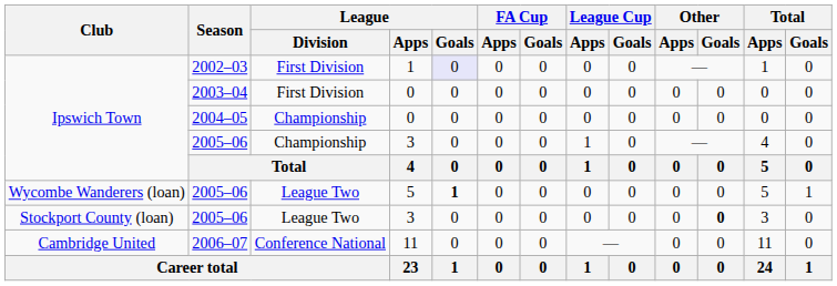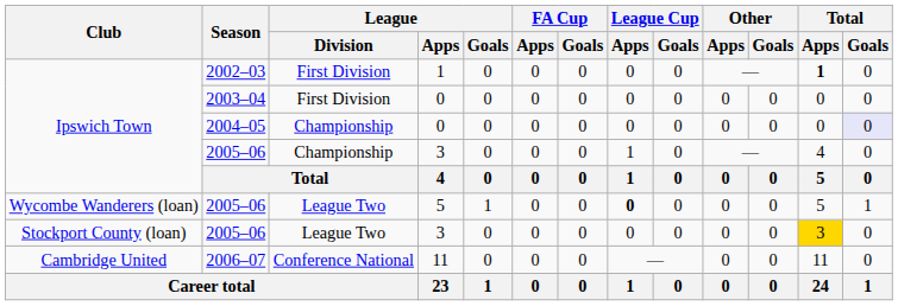2002–03 | League / Goals: lavender background -> no background
2002–03 | Total / Apps: normal -> bold
2004–05 | Total / Goals: no background -> lavender background
Wycombe Wanderers (loan) / 2005–06 | League / Goals: bold -> normal
Wycombe Wanderers (loan) / 2005–06 | League Cup / Apps: normal -> bold
Stockport County (loan) / 2005–06 | Other / Goals: bold -> normal
Stockport County (loan) / 2005–06 | Total / Apps: no background -> gold background
